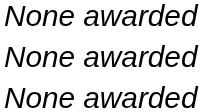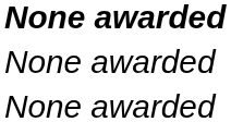row 1 | column 1: normal -> bold
